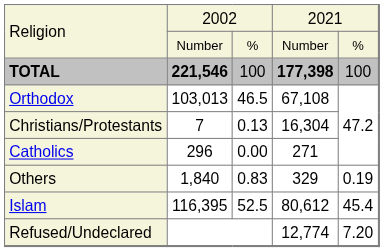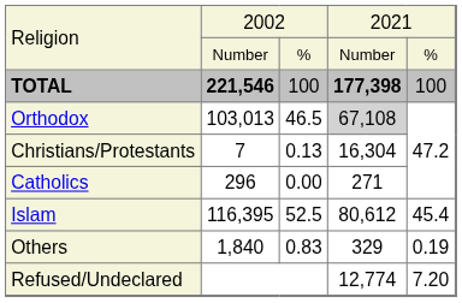Orthodox | column 4: no background -> lightgrey background
rows swapped: Islam <-> Others
